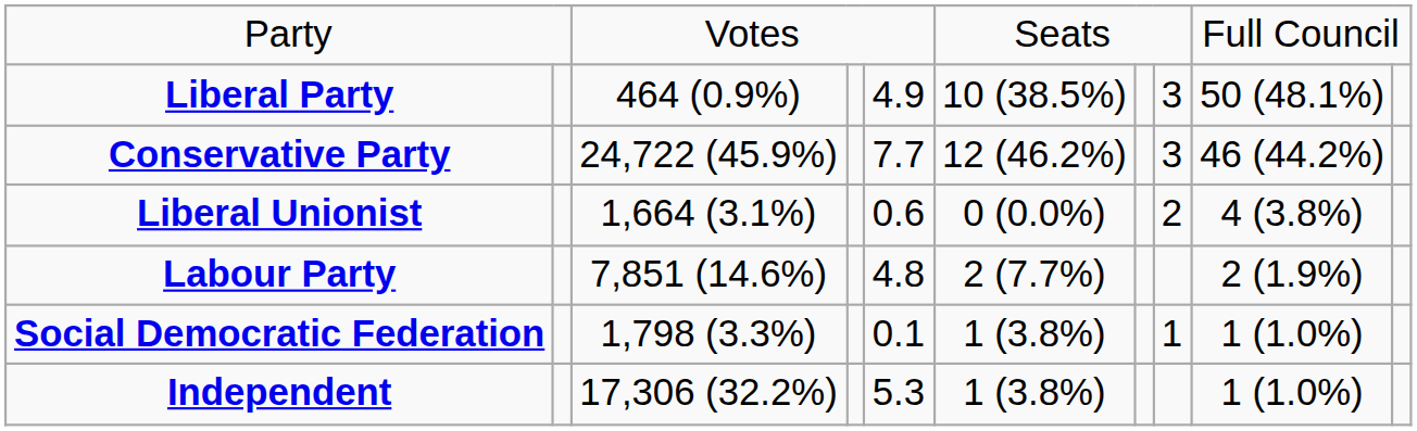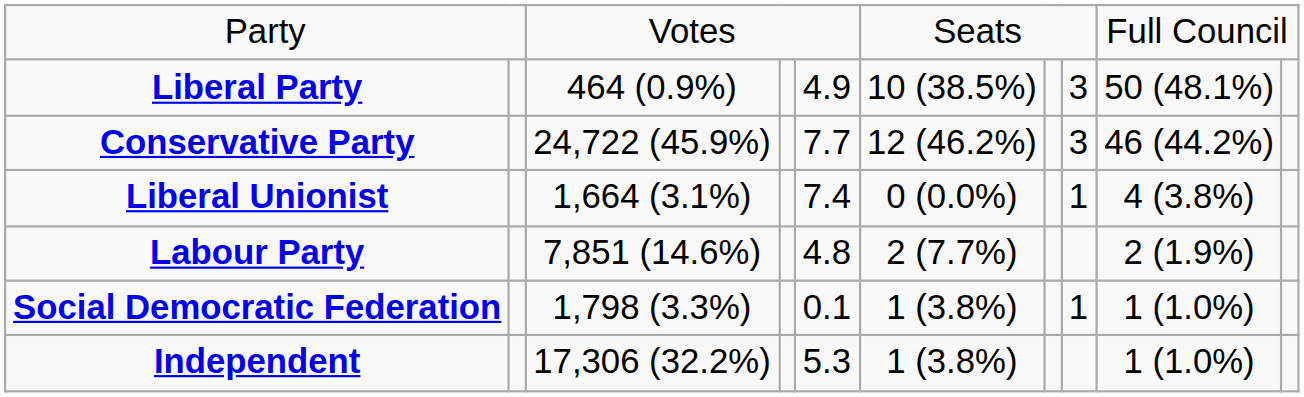Liberal Unionist | column 5: 0.6 -> 7.4
Liberal Unionist | column 8: 2 -> 1
